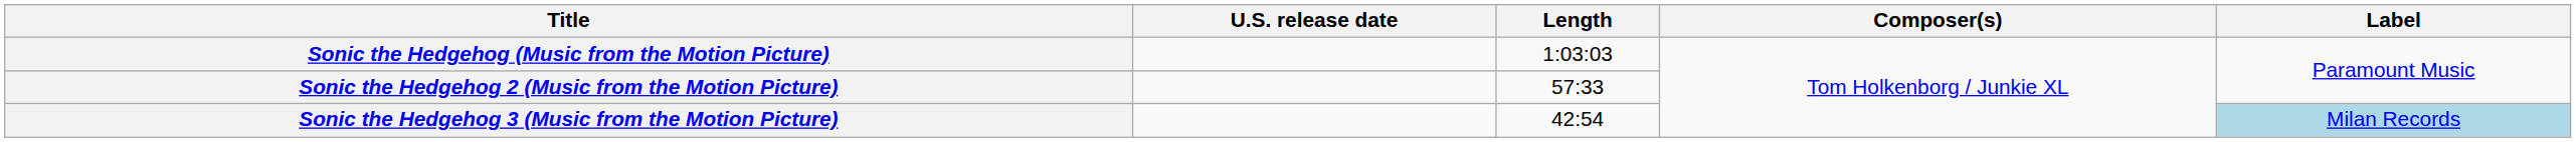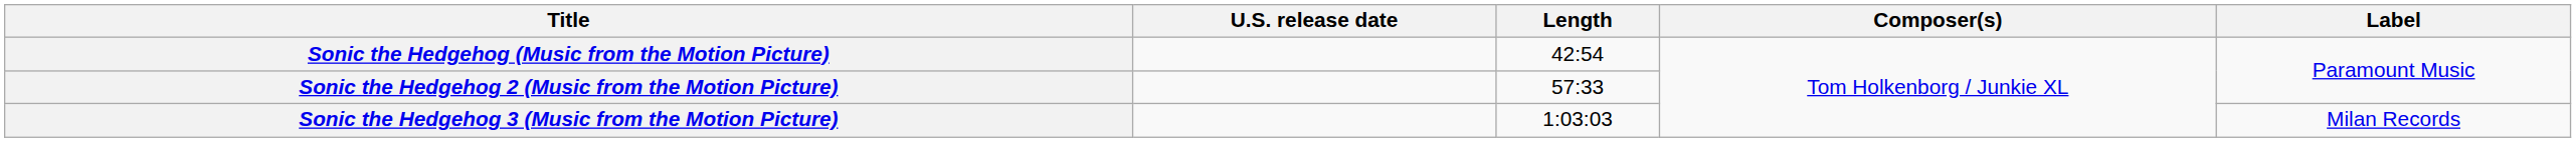Sonic the Hedgehog (Music from the Motion Picture) | Length: 1:03:03 -> 42:54
Sonic the Hedgehog 3 (Music from the Motion Picture) | Length: 42:54 -> 1:03:03
Sonic the Hedgehog 3 (Music from the Motion Picture) | Label: lightblue background -> no background
